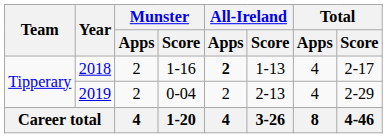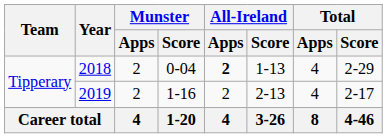2018 | Munster / Score: 1-16 -> 0-04
2018 | Total / Score: 2-17 -> 2-29
2019 | Munster / Score: 0-04 -> 1-16
2019 | Total / Score: 2-29 -> 2-17
